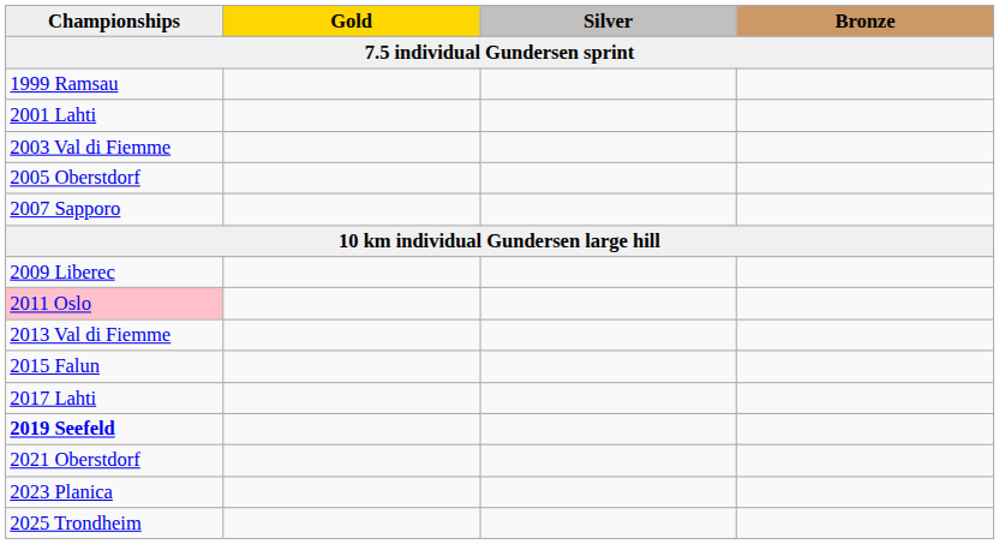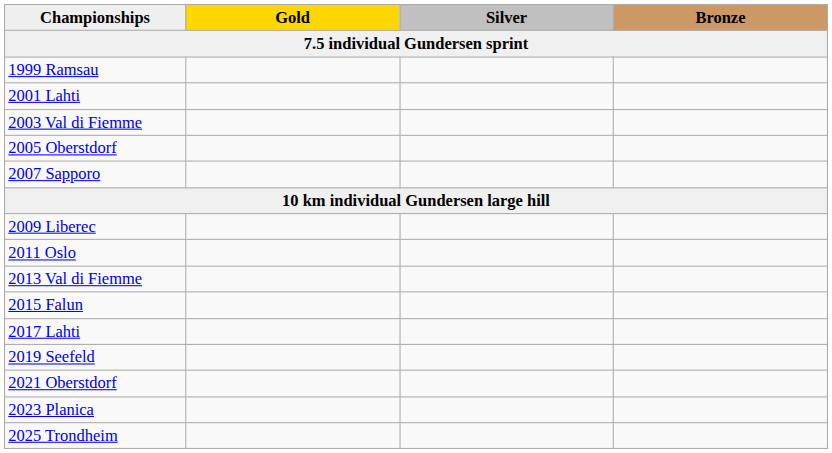2011 Oslo | Championships: pink background -> no background
2019 Seefeld | Championships: bold -> normal
